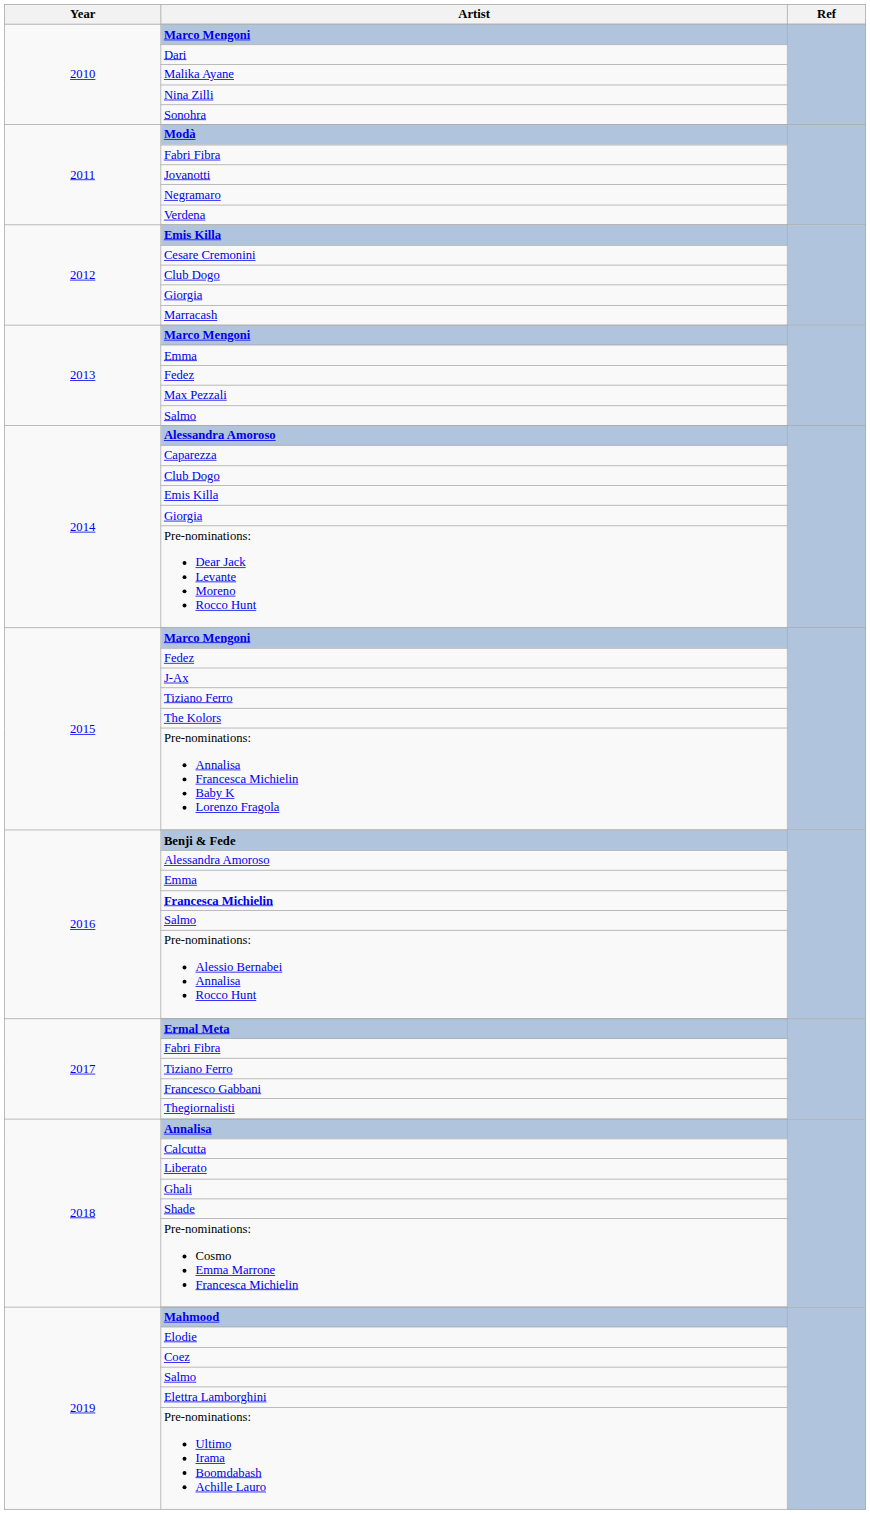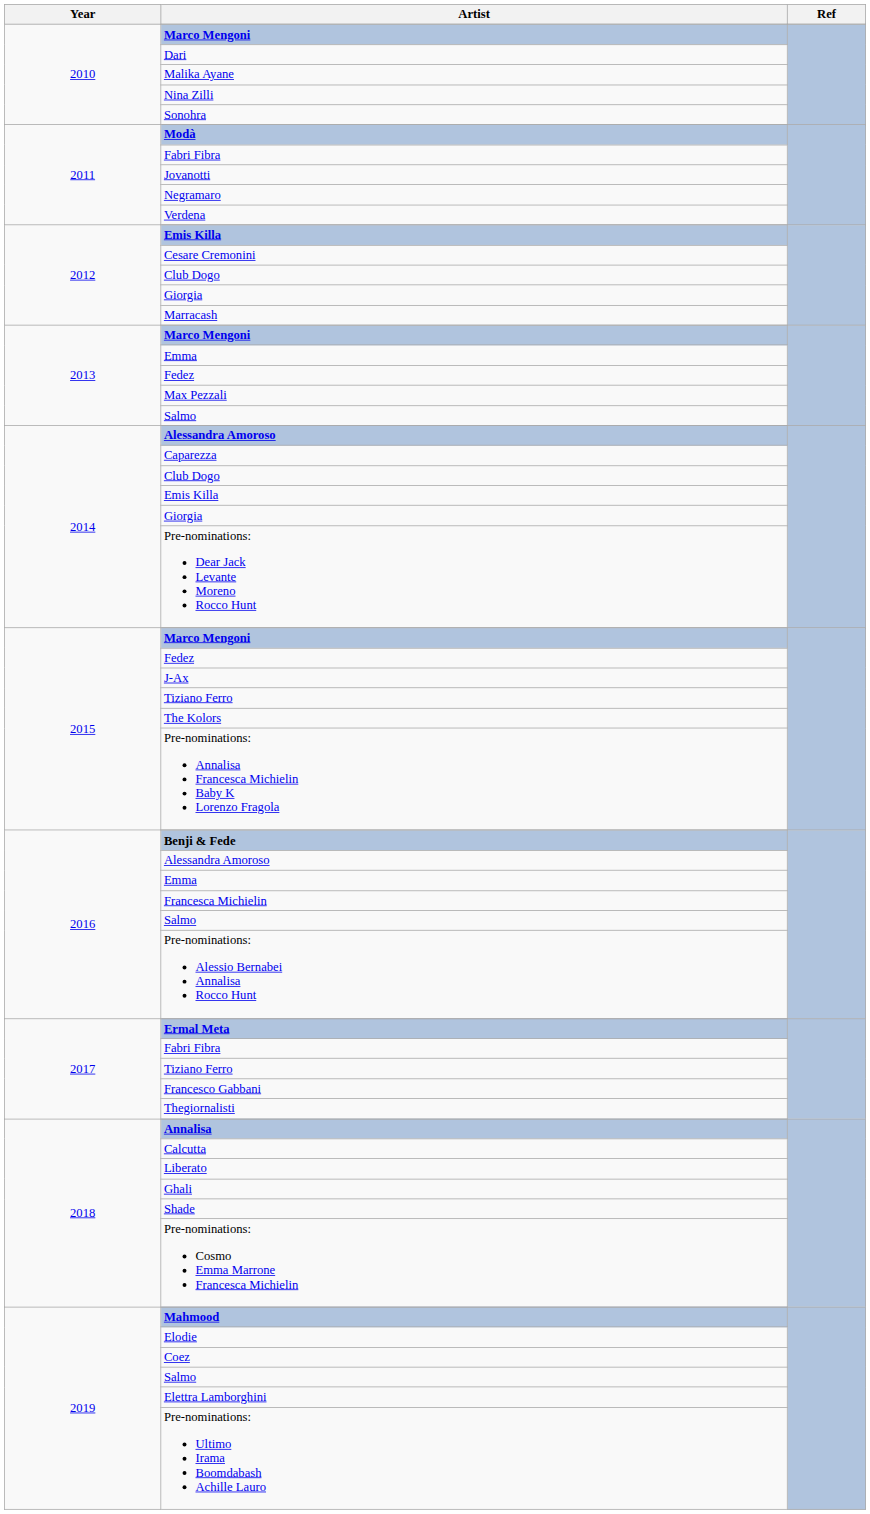Francesca Michielin | Artist: bold -> normal
